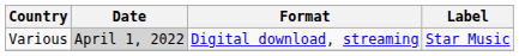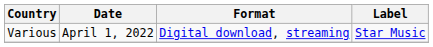Various | Date: lightgrey background -> no background
